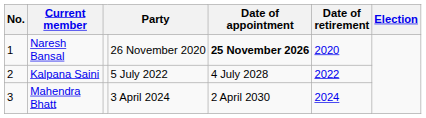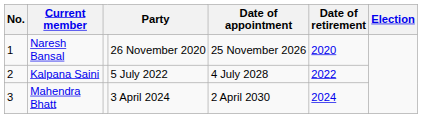Naresh Bansal | Date of appointment: bold -> normal
